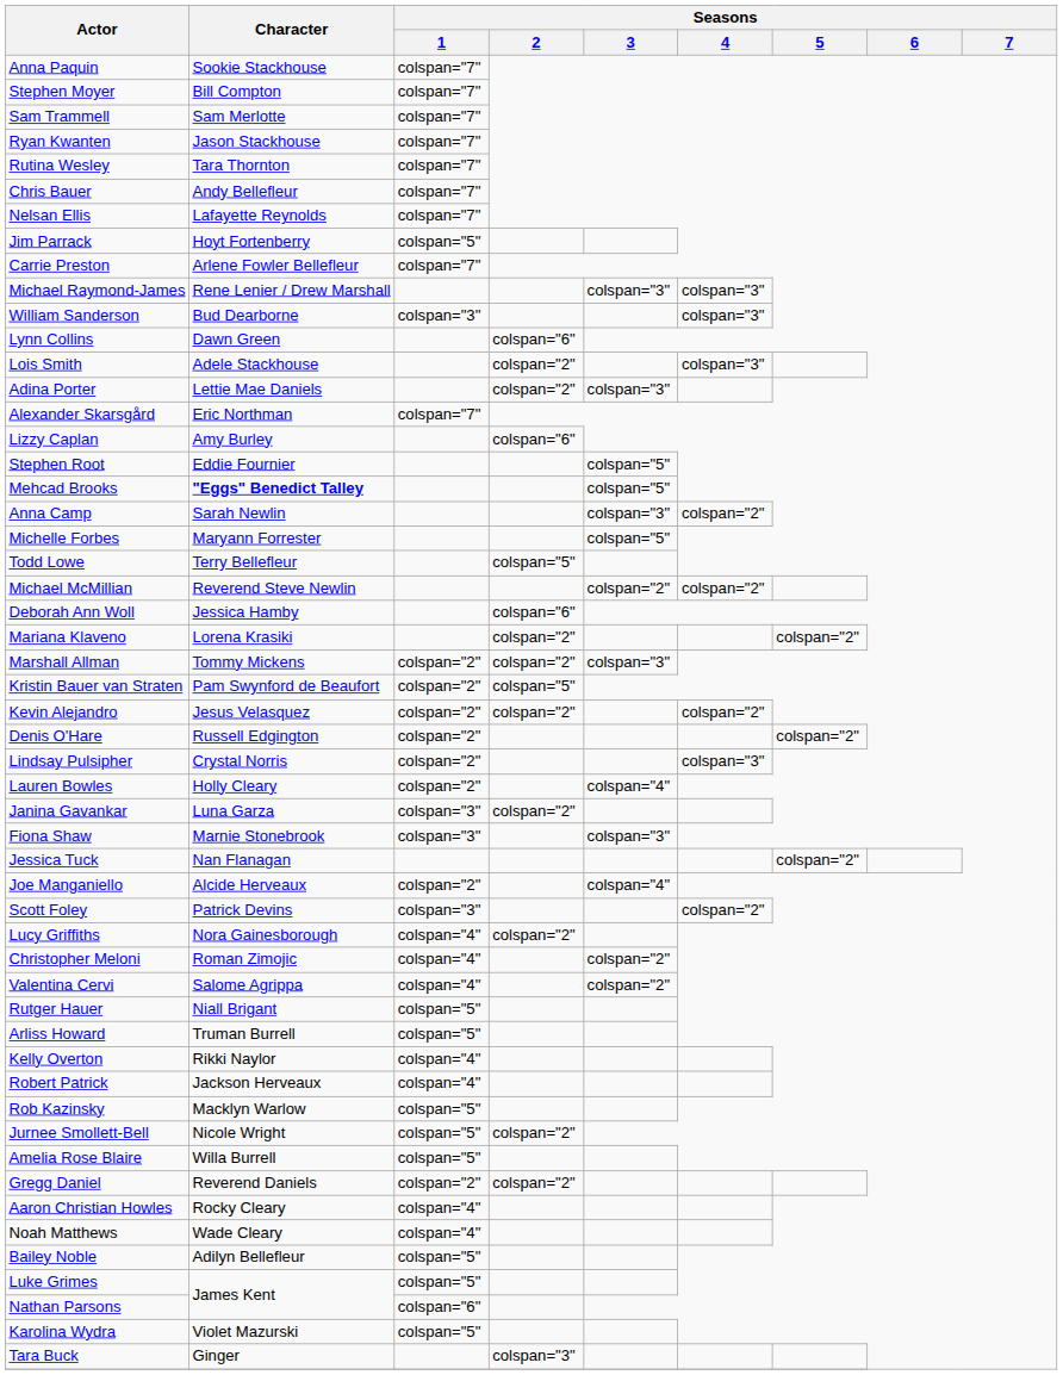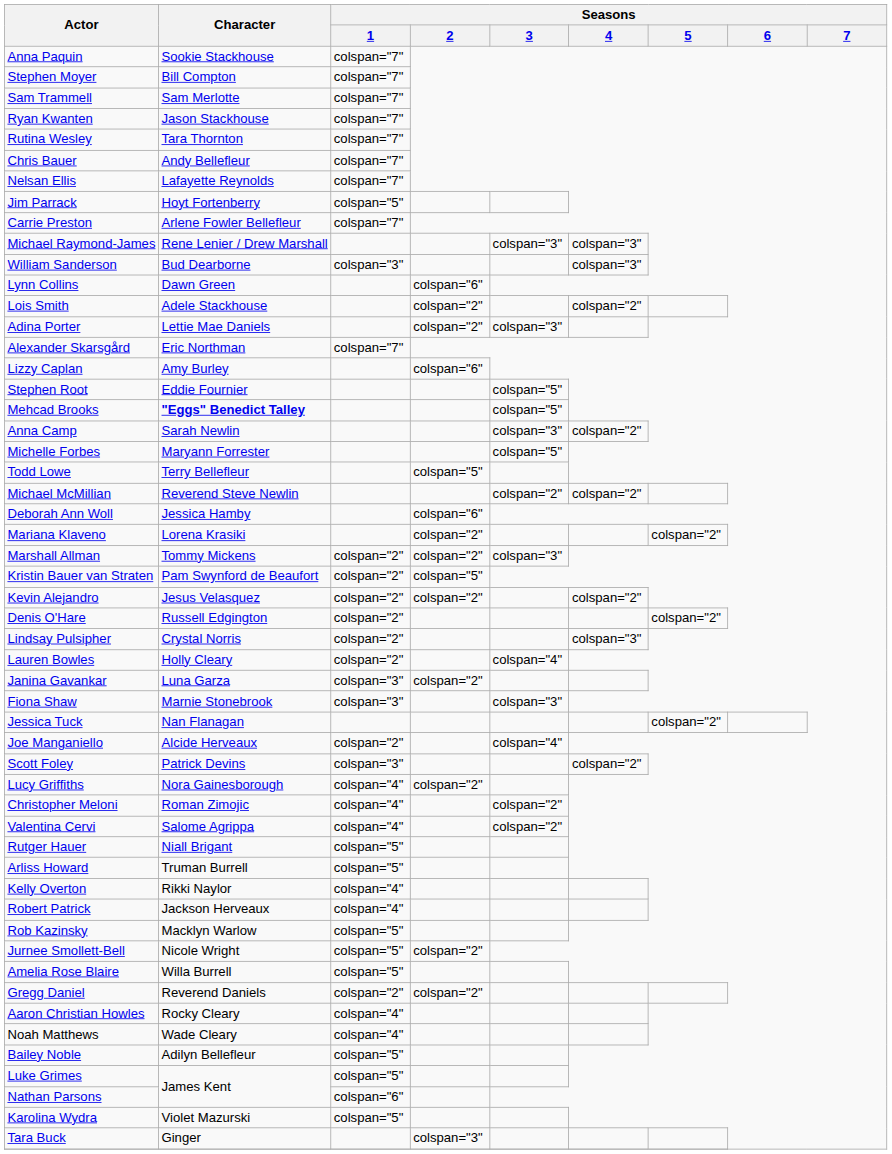Lois Smith | Seasons / 4: colspan="3" -> colspan="2"
